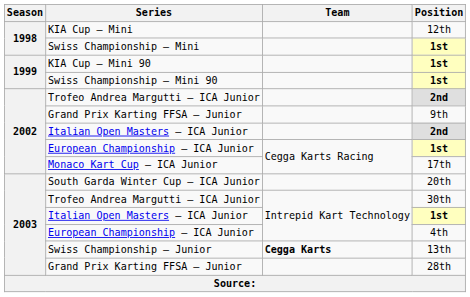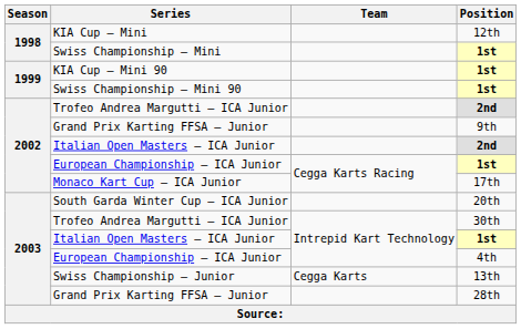Swiss Championship — Junior | Team: bold -> normal
